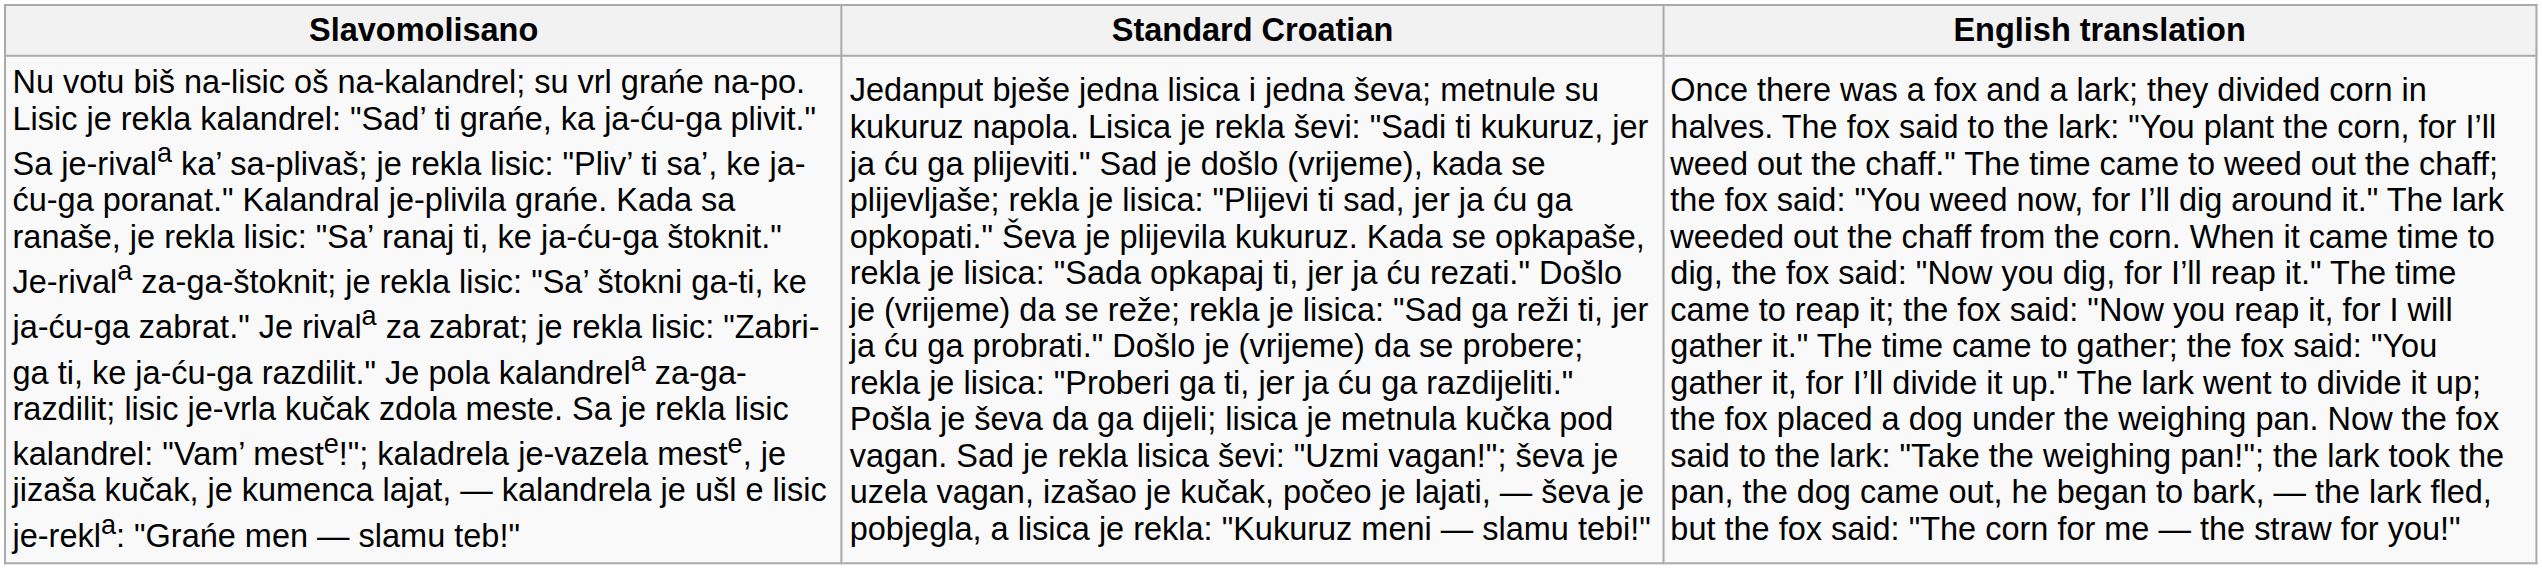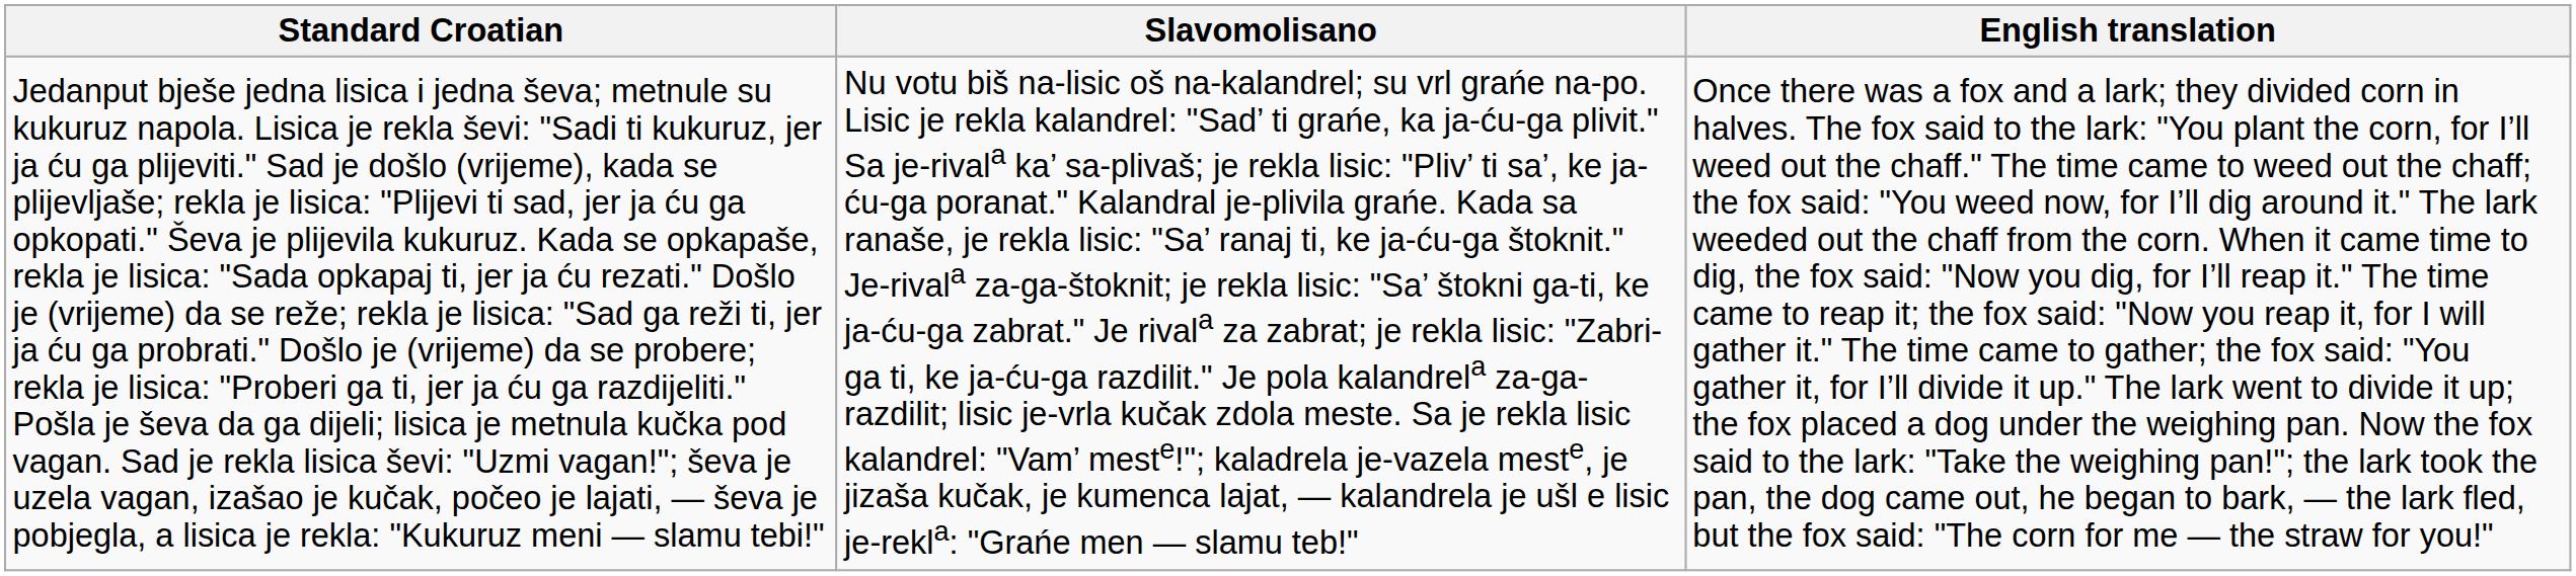columns swapped: Slavomolisano <-> Standard Croatian
